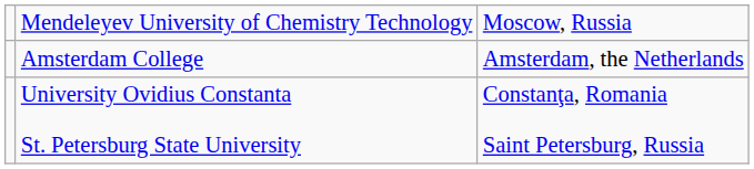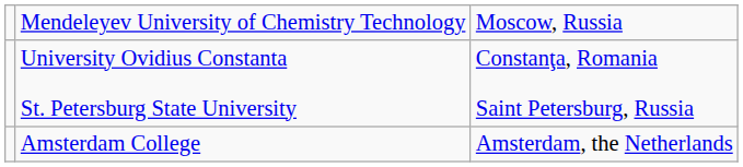rows swapped: Amsterdam College <-> University Ovidius Constanta St. Petersburg State University
